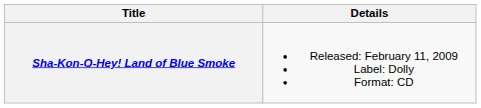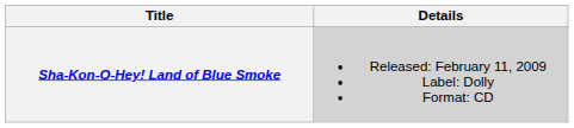Sha-Kon-O-Hey! Land of Blue Smoke | Details: no background -> lightgrey background
